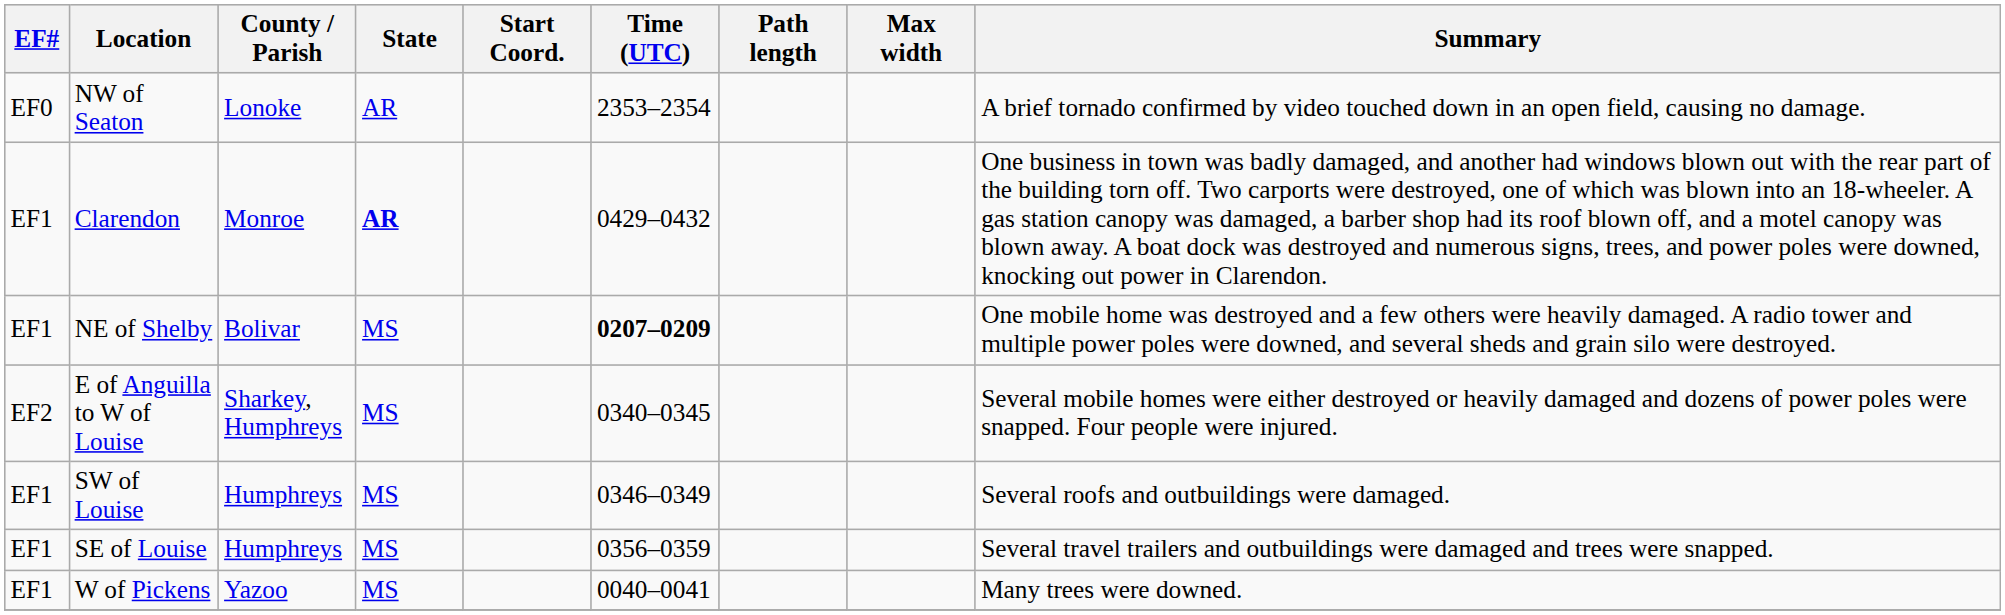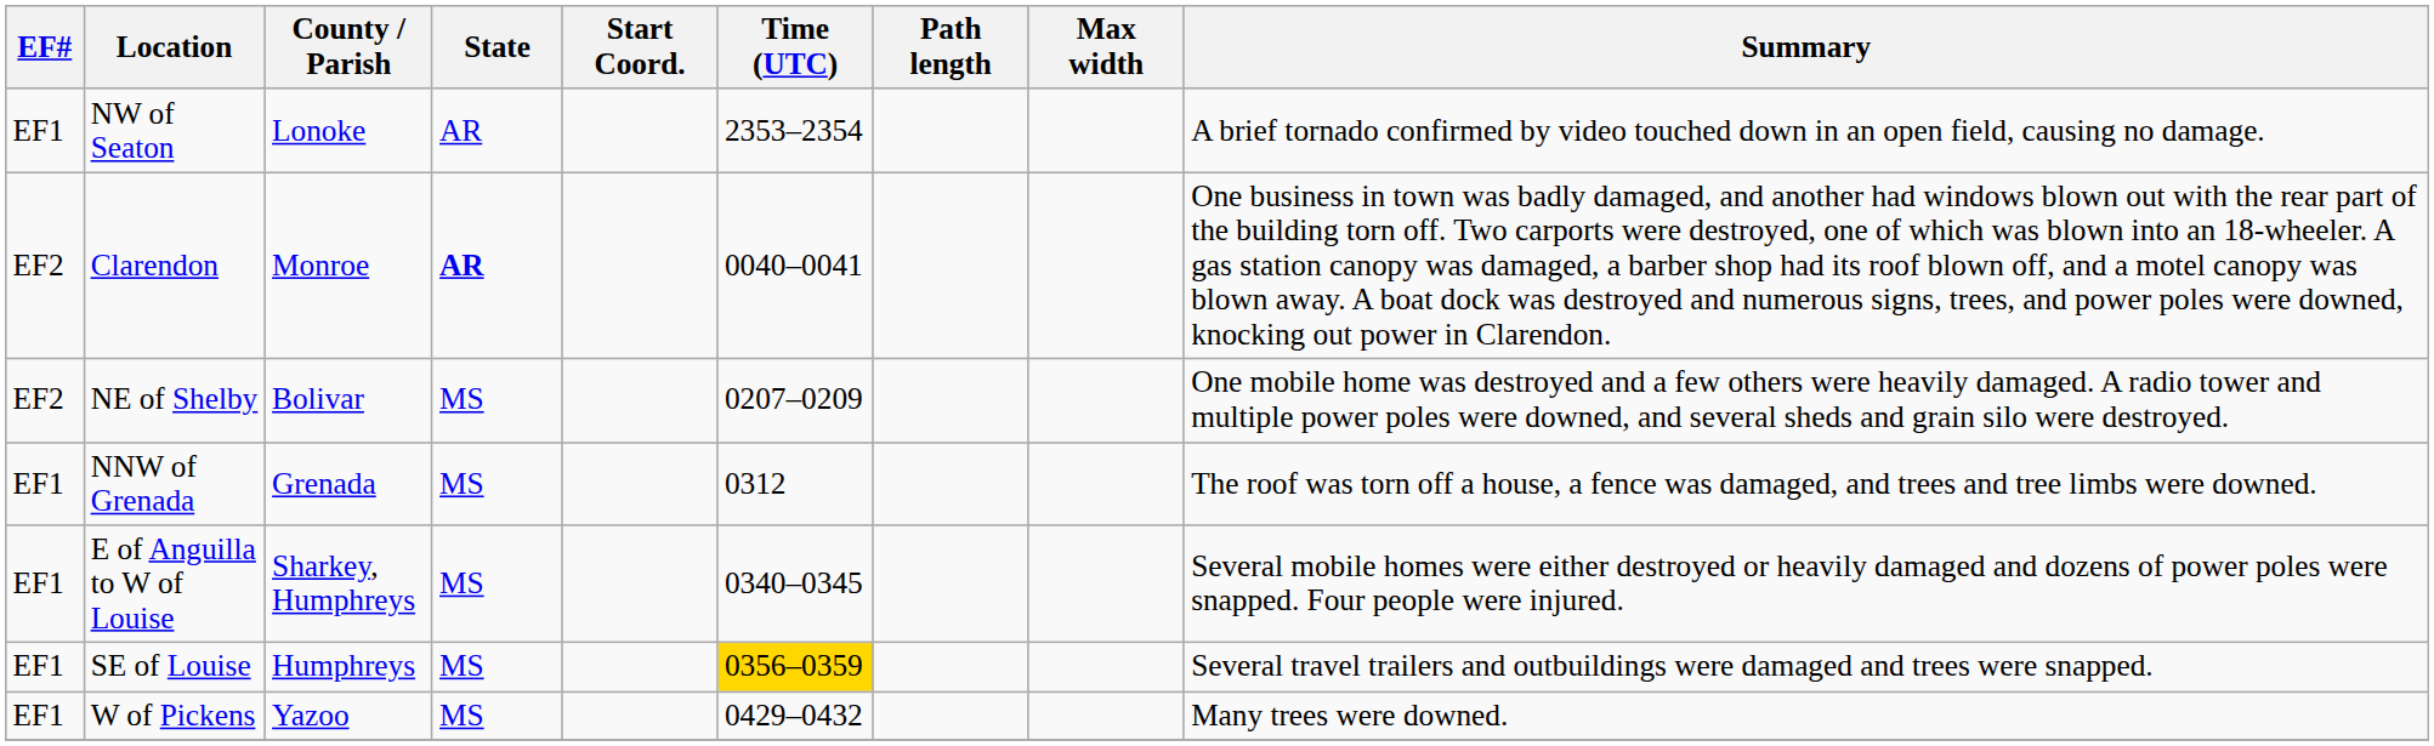NW of Seaton | EF#: EF0 -> EF1
Clarendon | EF#: EF1 -> EF2
Clarendon | Time (UTC): 0429–0432 -> 0040–0041
NE of Shelby | EF#: EF1 -> EF2
NE of Shelby | Time (UTC): bold -> normal
+ row: EF1 | NNW of Grenada | Grenada | MS | 0312 | The roof was torn off a house, a fence was damaged, and trees and tree limbs were downed.
E of Anguilla to W of Louise | EF#: EF2 -> EF1
- row: EF1 | SW of Louise | Humphreys | MS | 0346–0349 | Several roofs and outbuildings were damaged.
SE of Louise | Time (UTC): no background -> gold background
W of Pickens | Time (UTC): 0040–0041 -> 0429–0432
